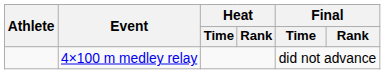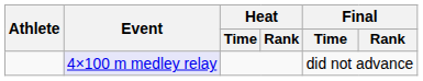4×100 m medley relay | Event: no background -> lavender background
